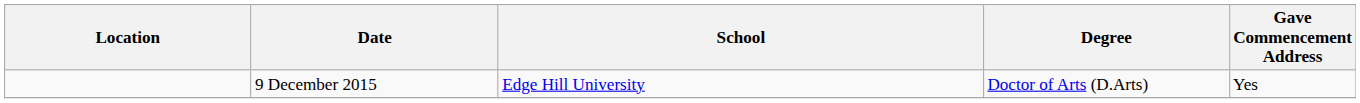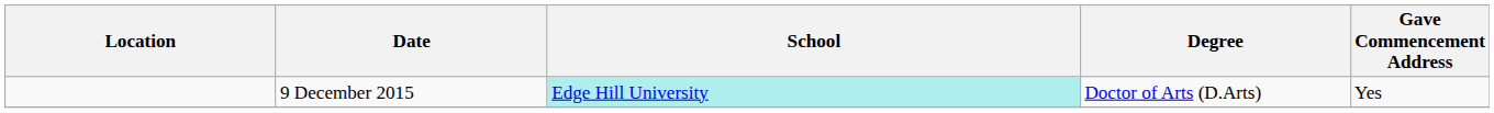9 December 2015 | School: no background -> paleturquoise background
